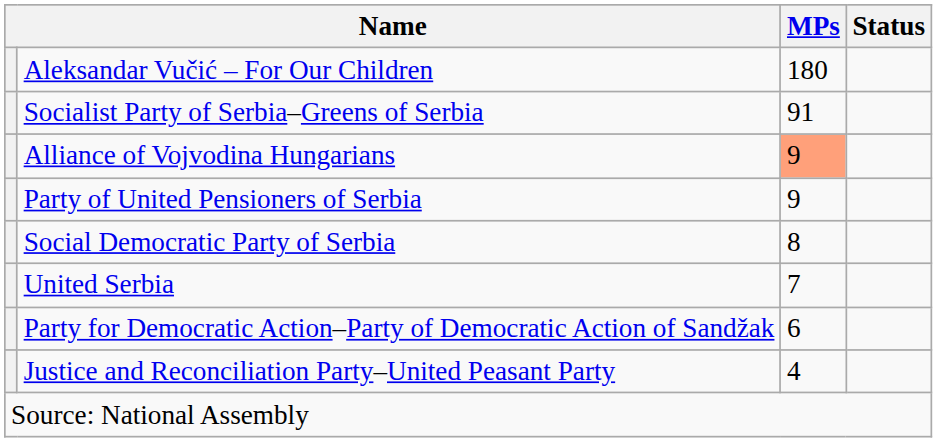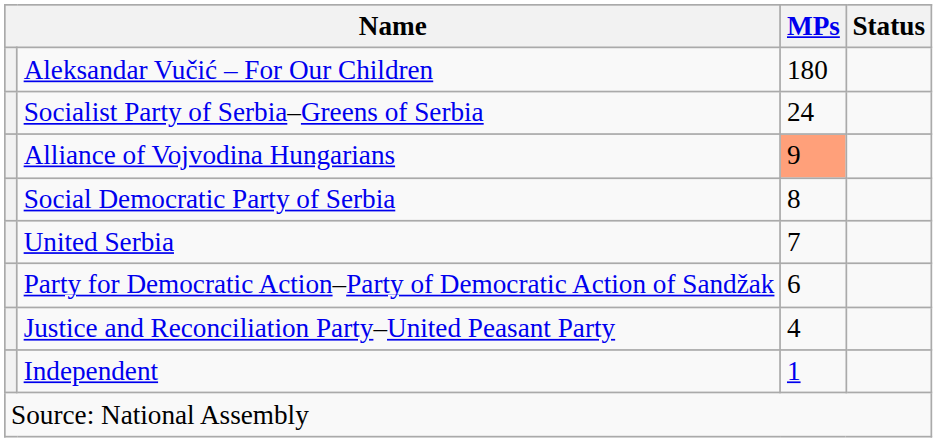Socialist Party of Serbia–Greens of Serbia | MPs: 91 -> 24
- row: Party of United Pensioners of Serbia | 9
+ row: Independent | 1
